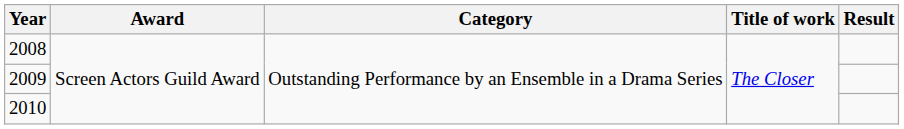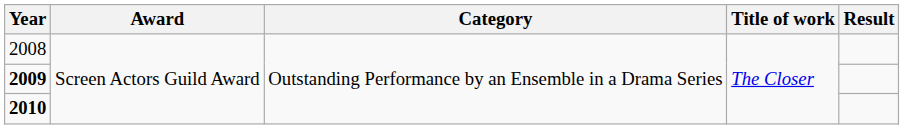2009 | Year: normal -> bold
2010 | Year: normal -> bold
